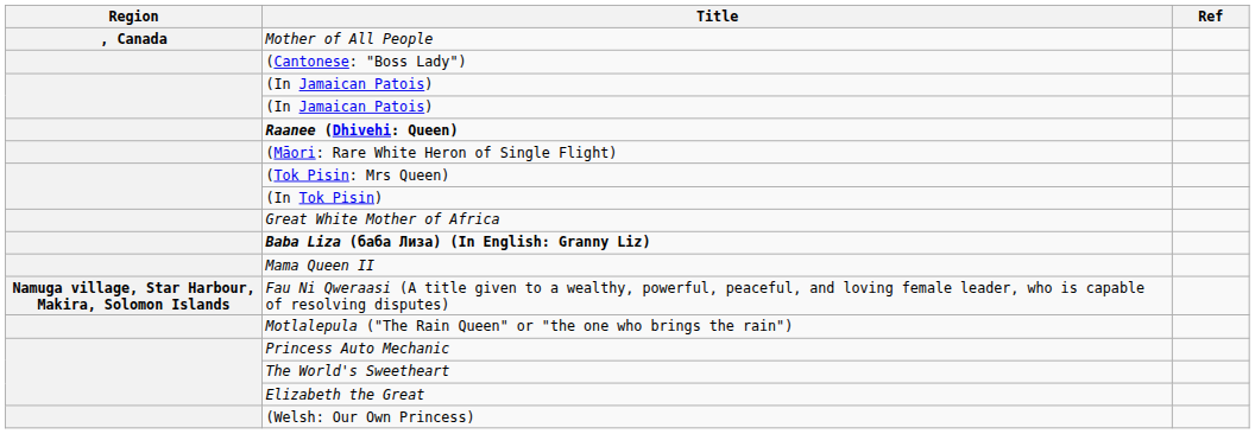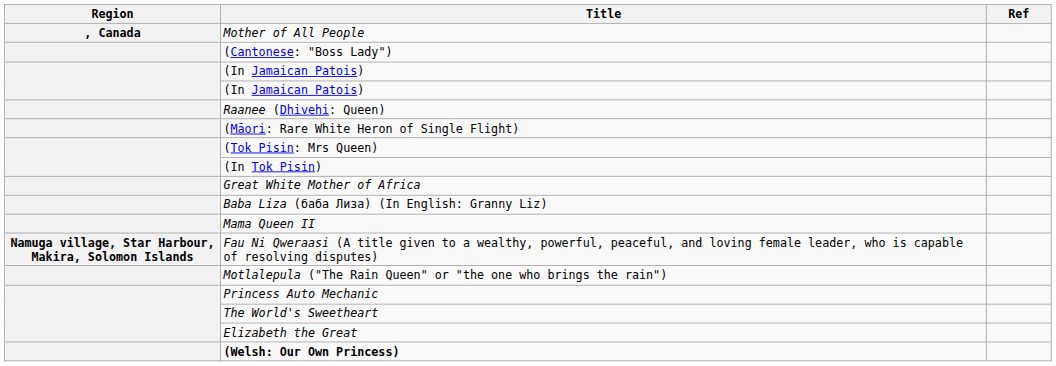Raanee (Dhivehi: Queen) | Title: bold -> normal
Baba Liza (баба Лиза) (In English: Granny Liz) | Title: bold -> normal
(Welsh: Our Own Princess) | Title: normal -> bold
